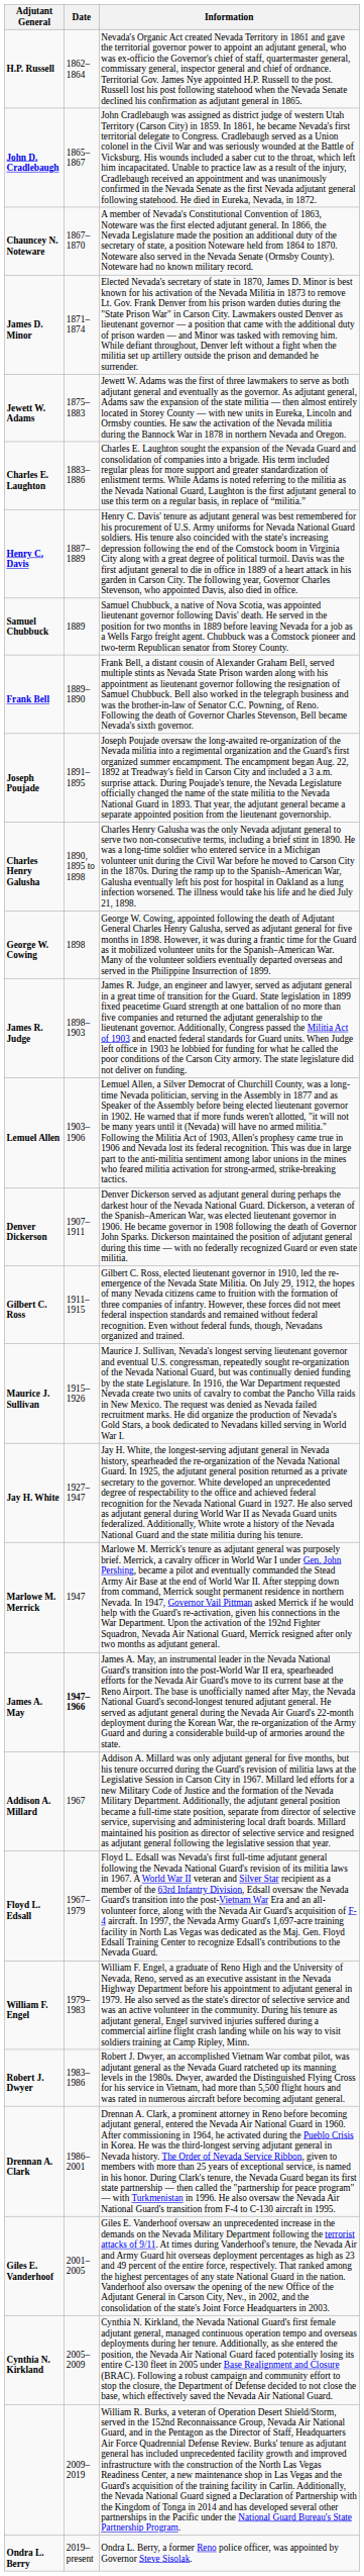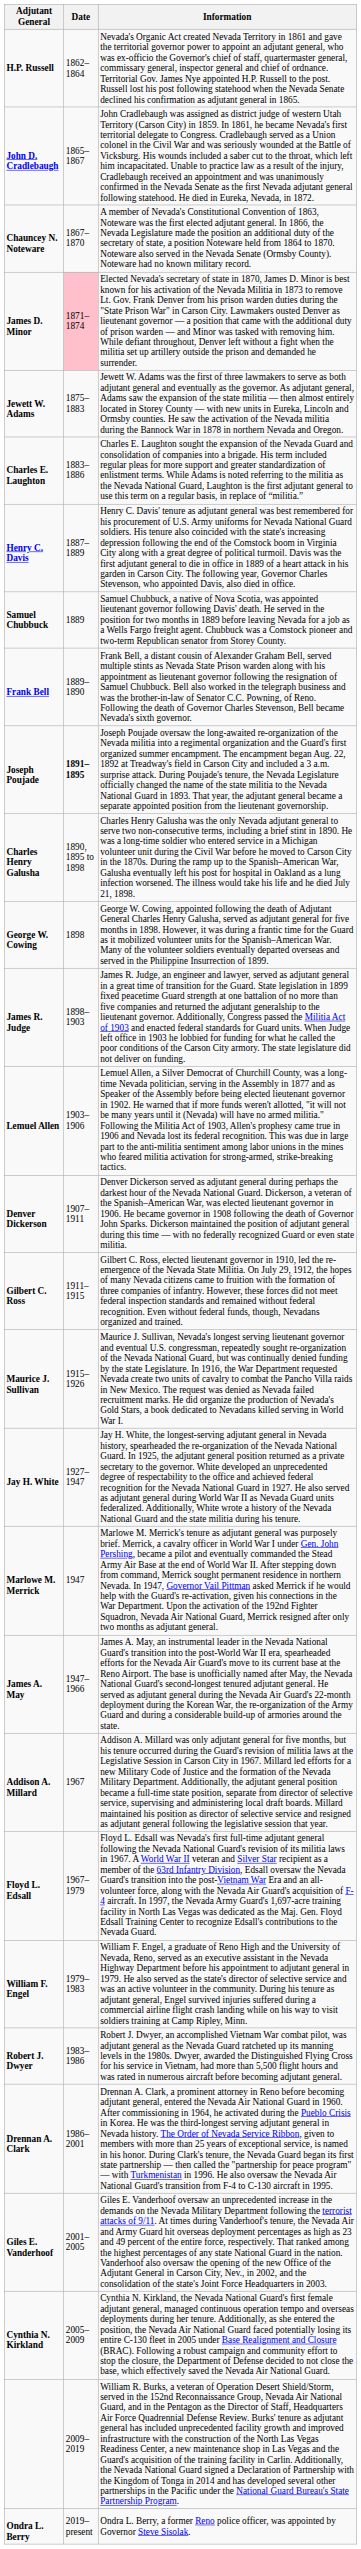James D. Minor | Date: no background -> pink background
Joseph Poujade | Date: normal -> bold
James A. May | Date: bold -> normal
